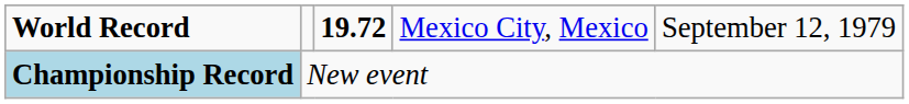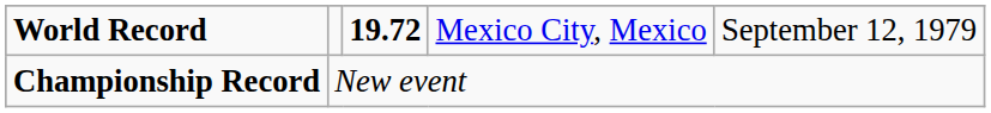Championship Record | column 1: lightblue background -> no background
